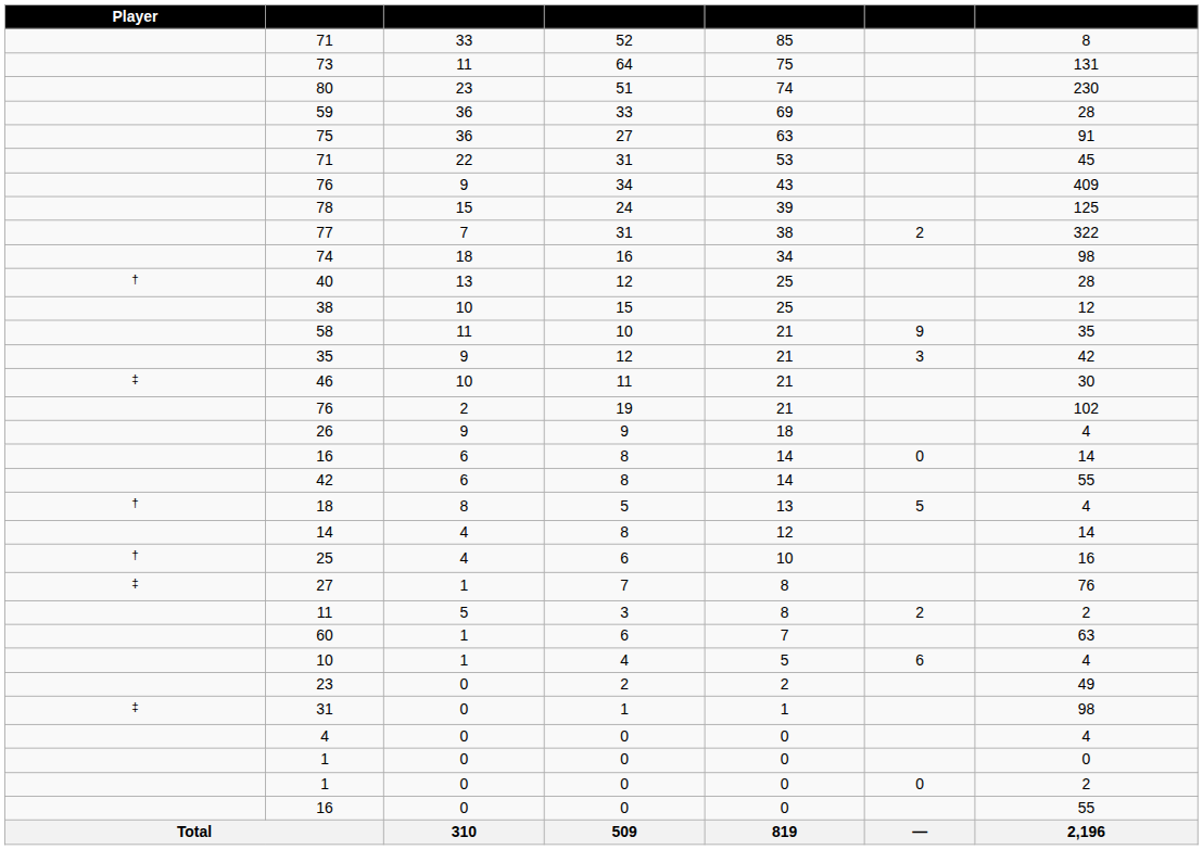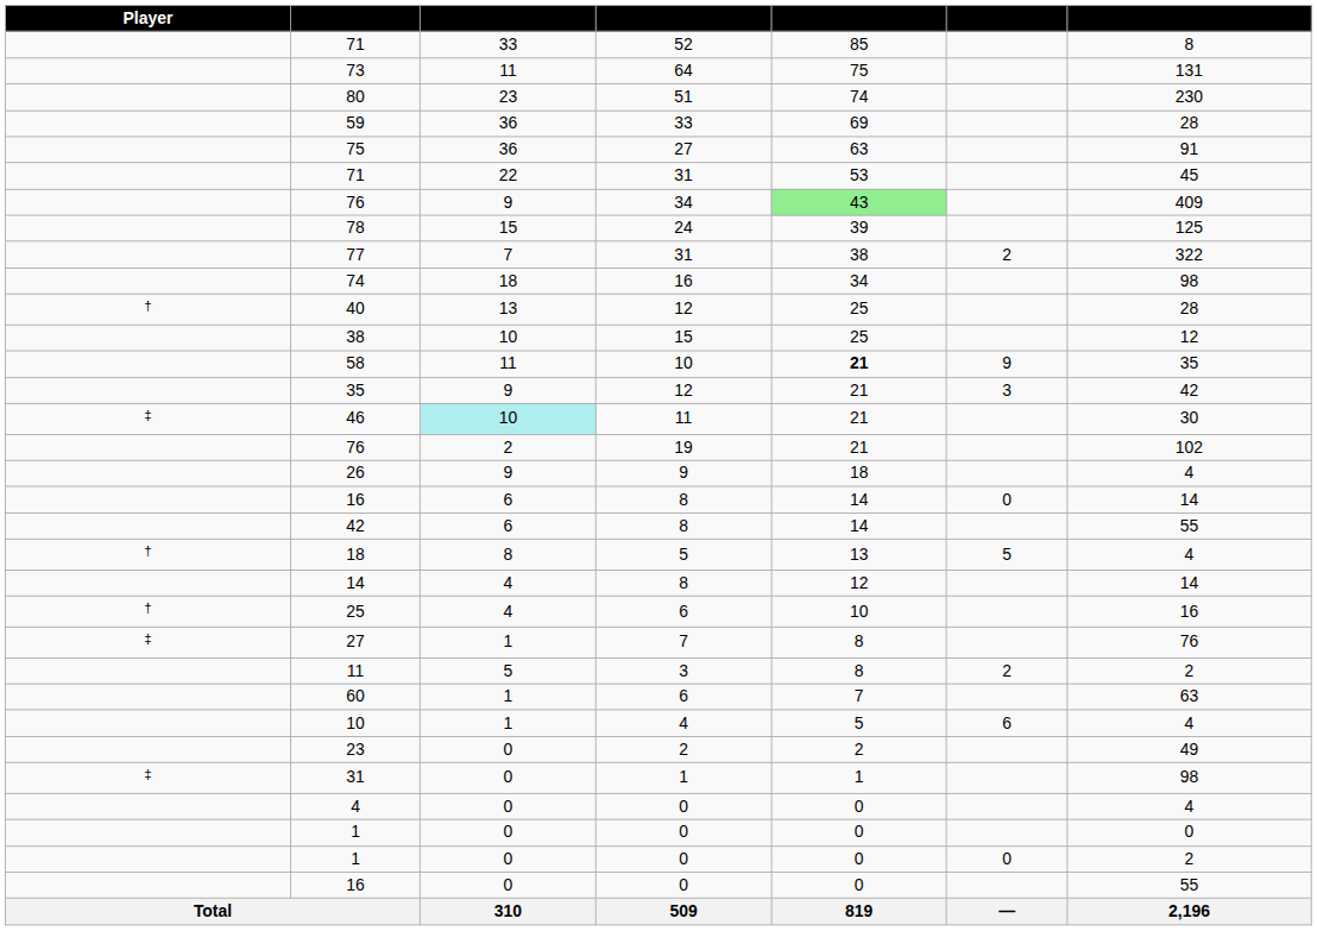76 / 34 | column 5: no background -> lightgreen background
58 | column 5: normal -> bold
46 | column 3: no background -> paleturquoise background
